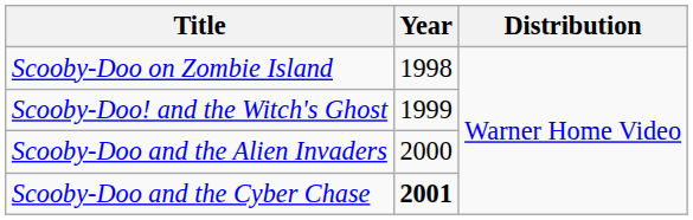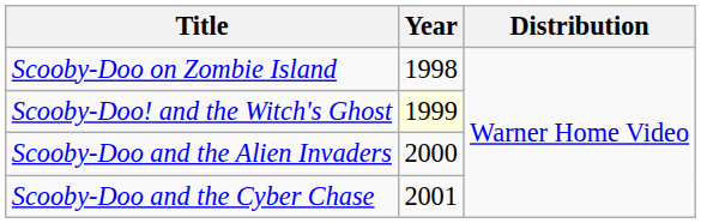Scooby-Doo! and the Witch's Ghost | Year: no background -> lightyellow background
Scooby-Doo and the Cyber Chase | Year: bold -> normal
